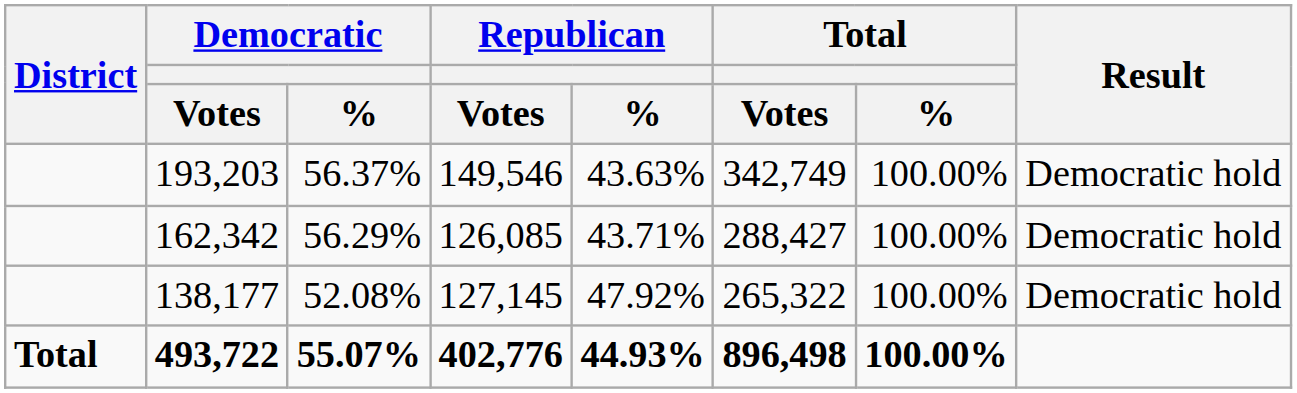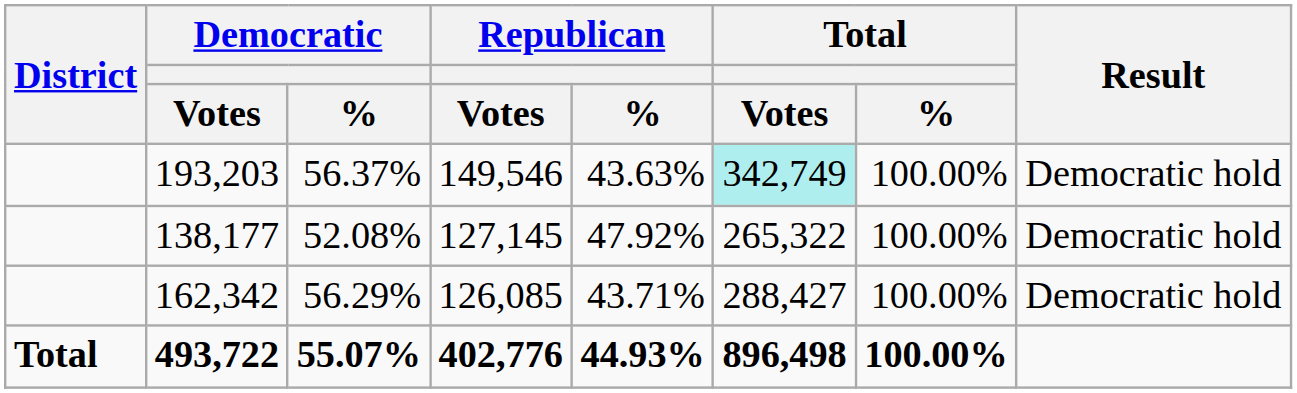193,203 | Total / Votes: no background -> paleturquoise background
rows swapped: 138,177 <-> 162,342
